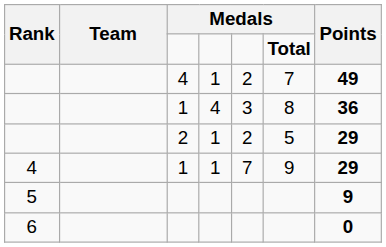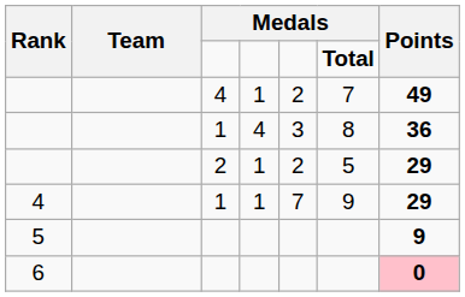6 | Points: no background -> pink background
